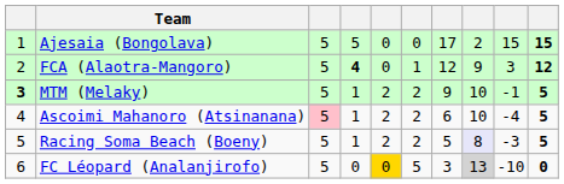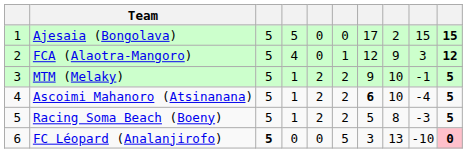FCA (Alaotra-Mangoro) | column 4: bold -> normal
MTM (Melaky) | column 1: bold -> normal
Ascoimi Mahanoro (Atsinanana) | column 3: pink background -> no background
Ascoimi Mahanoro (Atsinanana) | column 7: normal -> bold
Racing Soma Beach (Boeny) | column 8: lavender background -> no background
FC Léopard (Analanjirofo) | column 3: normal -> bold
FC Léopard (Analanjirofo) | column 5: gold background -> no background
FC Léopard (Analanjirofo) | column 8: lightgrey background -> no background
FC Léopard (Analanjirofo) | column 10: no background -> pink background
